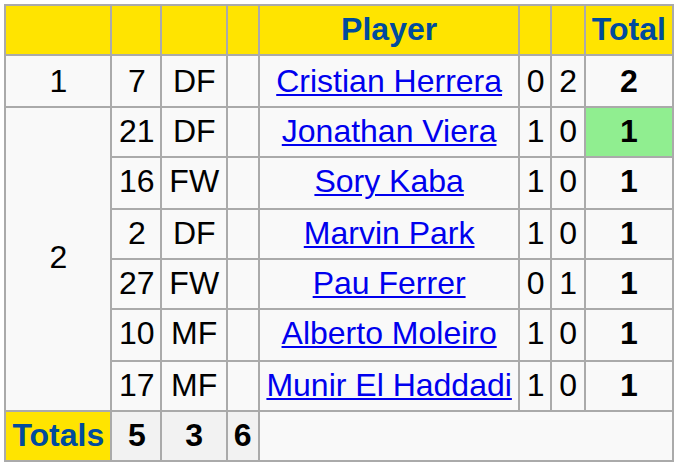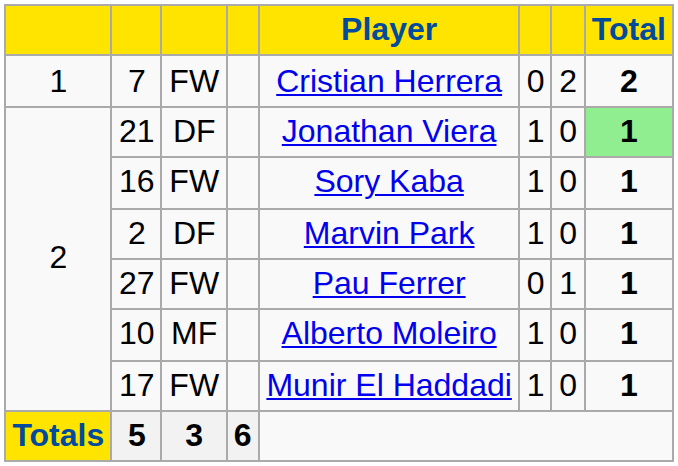7 | column 3: DF -> FW
17 | column 3: MF -> FW
